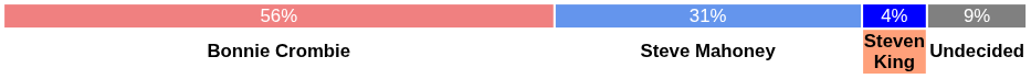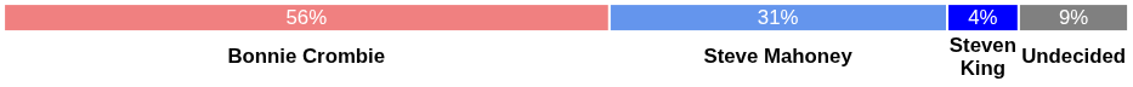Bonnie Crombie | column 3: lightsalmon background -> no background
